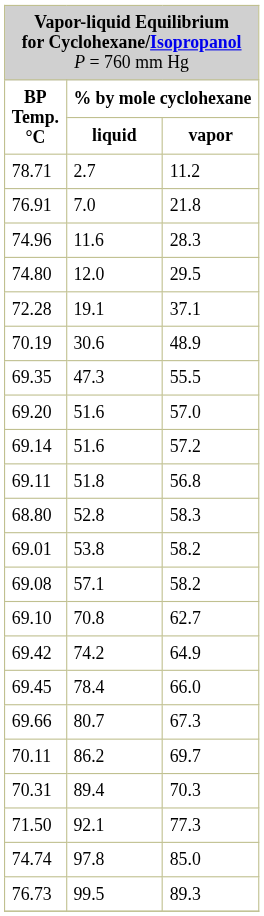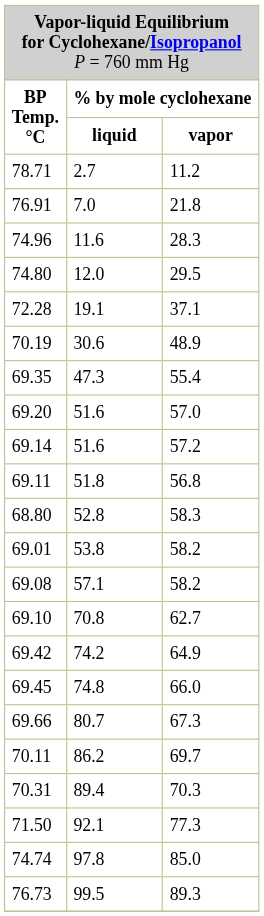69.35 | column 3: 55.5 -> 55.4
69.45 | column 2: 78.4 -> 74.8
